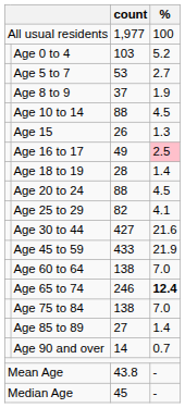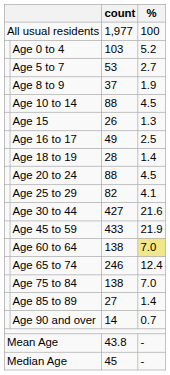Age 16 to 17 | %: pink background -> no background
Age 60 to 64 | %: no background -> khaki background
Age 65 to 74 | %: bold -> normal
